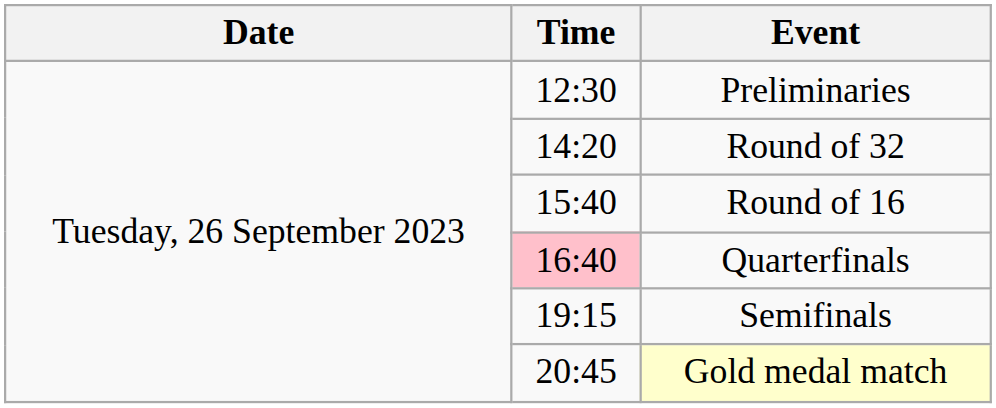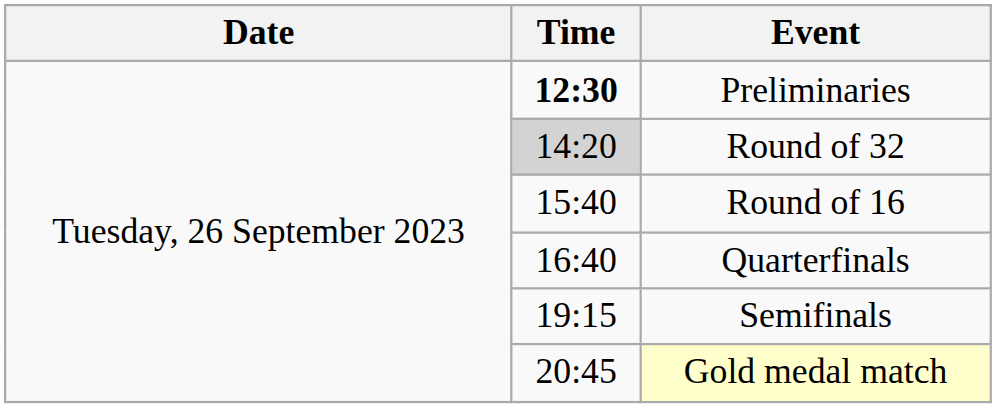Preliminaries | Time: normal -> bold
Round of 32 | Time: no background -> lightgrey background
Quarterfinals | Time: pink background -> no background
